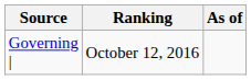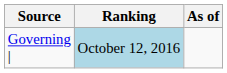row 2 | Ranking: no background -> lightblue background
